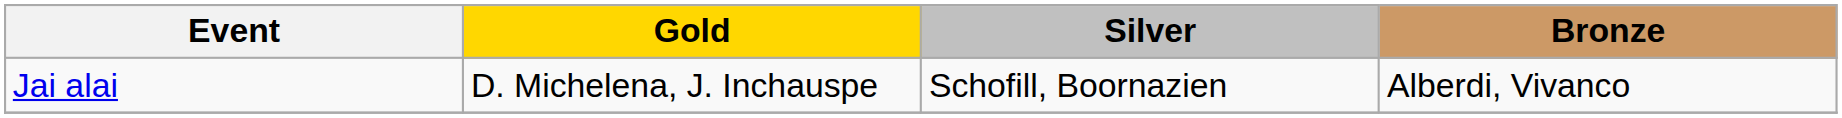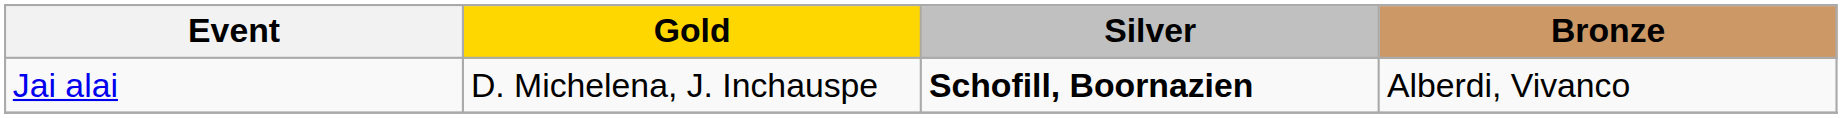Jai alai | Silver: normal -> bold
